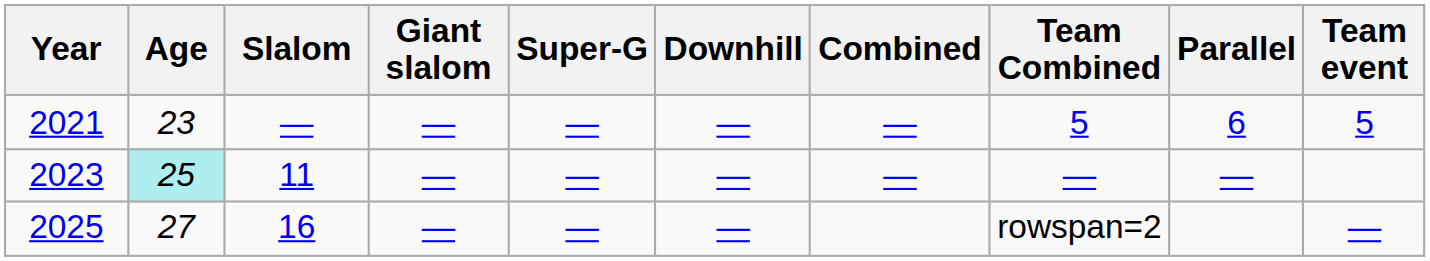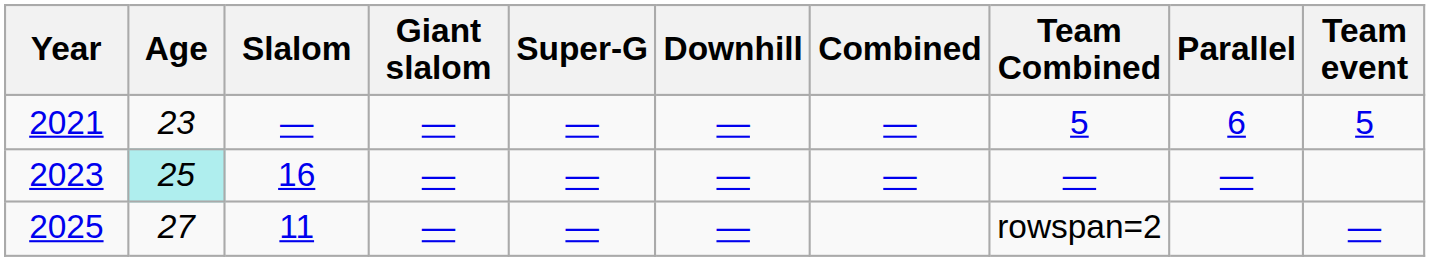2023 | Slalom: 11 -> 16
2025 | Slalom: 16 -> 11
